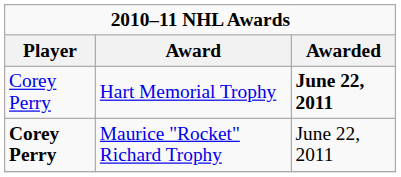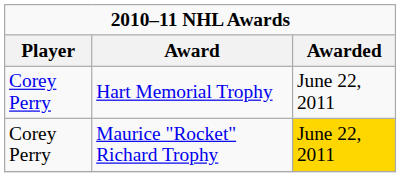Hart Memorial Trophy | Awarded: bold -> normal
Maurice "Rocket" Richard Trophy | Player: bold -> normal
Maurice "Rocket" Richard Trophy | Awarded: no background -> gold background
